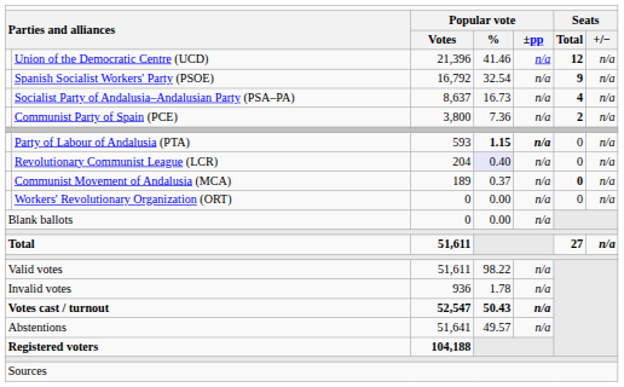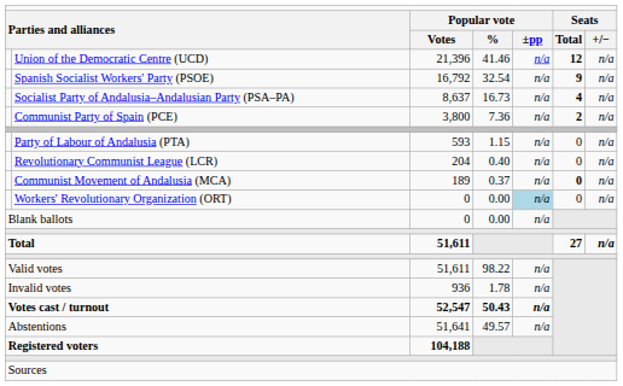Party of Labour of Andalusia (PTA) | column 4: bold -> normal
Party of Labour of Andalusia (PTA) | column 5: bold -> normal
Revolutionary Communist League (LCR) | column 4: lavender background -> no background
Workers' Revolutionary Organization (ORT) | column 5: no background -> lightblue background
